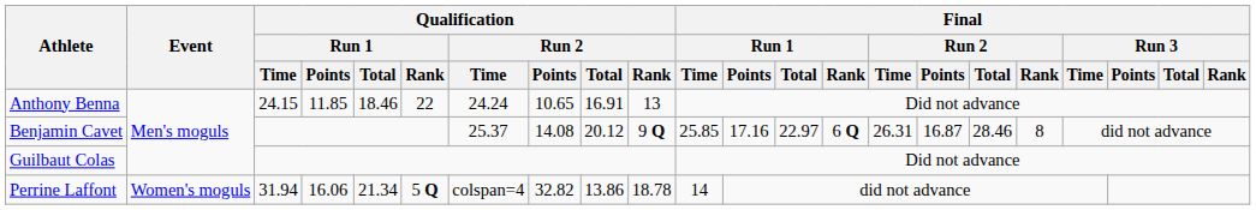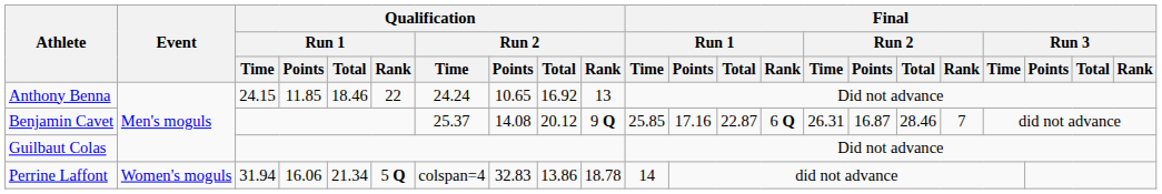Anthony Benna | Qualification / Run 2 / Total: 16.91 -> 16.92
Benjamin Cavet | Final / Run 1 / Total: 22.97 -> 22.87
Benjamin Cavet | Final / Run 2 / Rank: 8 -> 7
Perrine Laffont | Qualification / Run 2 / Points: 32.82 -> 32.83
